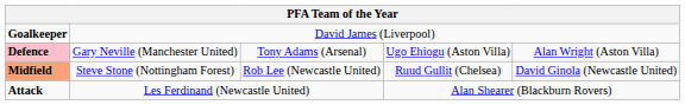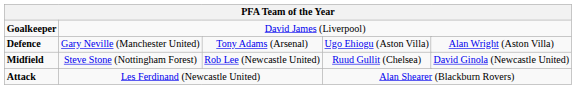Defence | column 1: pink background -> no background
Midfield | column 1: lightsalmon background -> no background
